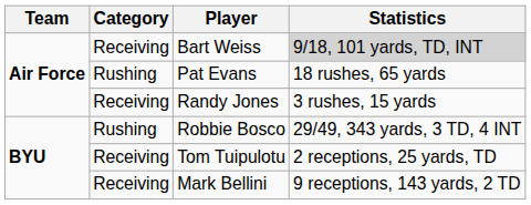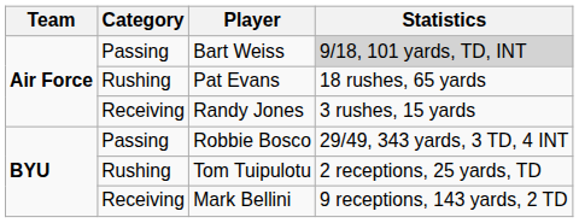Bart Weiss | Category: Receiving -> Passing
Robbie Bosco | Category: Rushing -> Passing
Tom Tuipulotu | Category: Receiving -> Rushing
